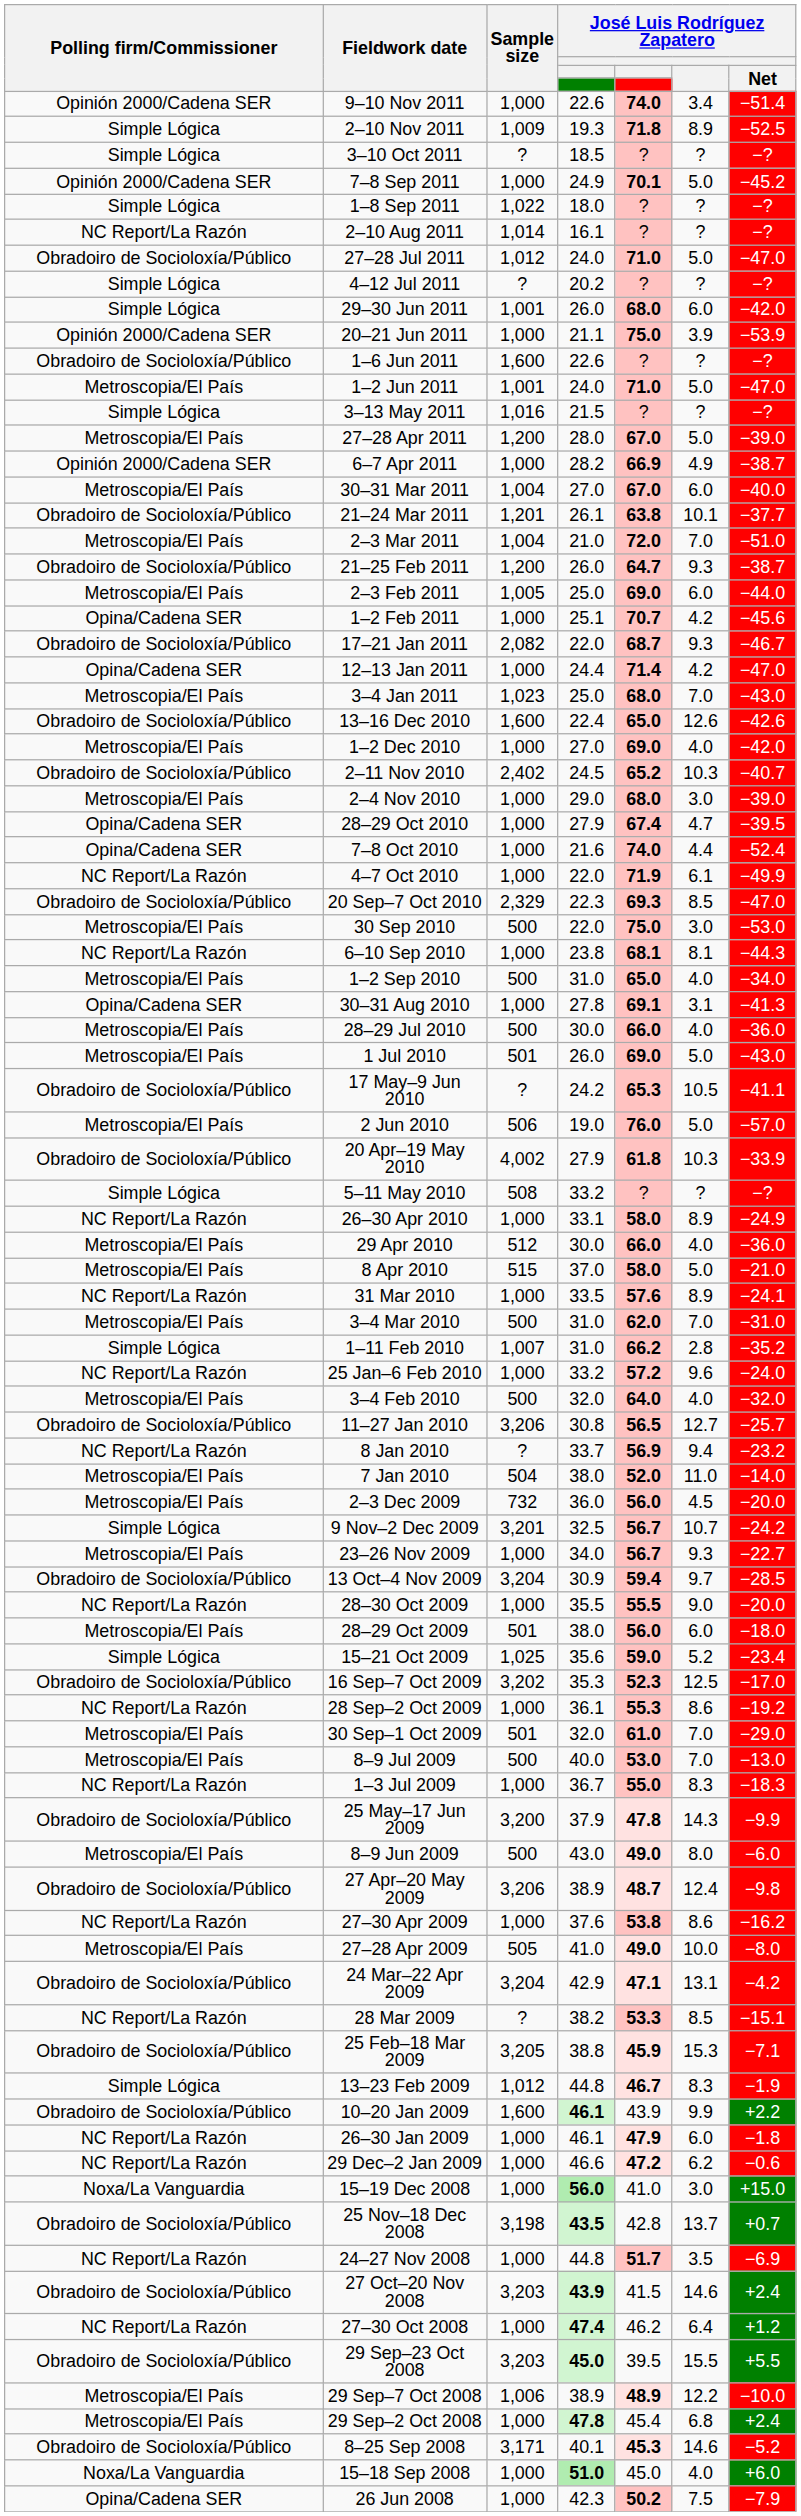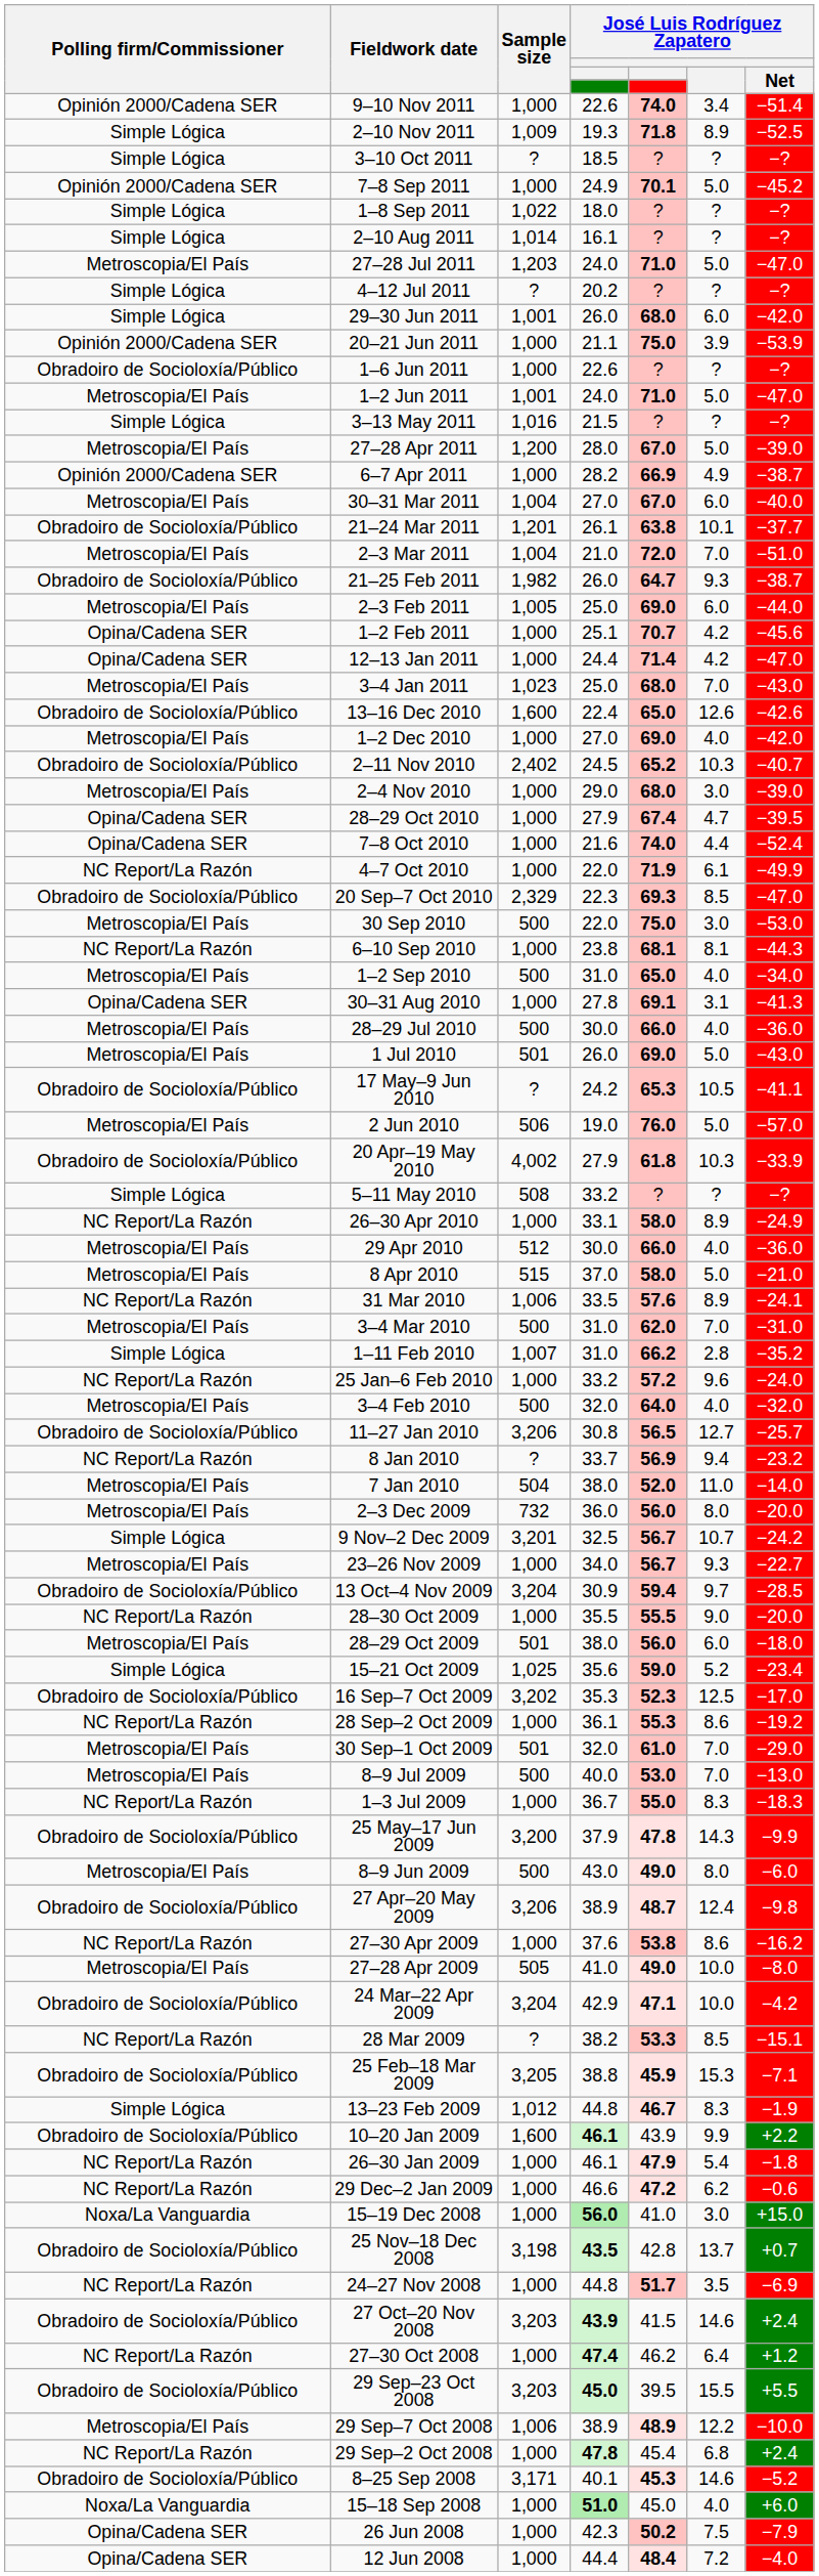2–10 Aug 2011 | Polling firm/Commissioner: NC Report/La Razón -> Simple Lógica
27–28 Jul 2011 | Polling firm/Commissioner: Obradoiro de Socioloxía/Público -> Metroscopia/El País
27–28 Jul 2011 | Sample size: 1,012 -> 1,203
1–6 Jun 2011 | Sample size: 1,600 -> 1,000
21–25 Feb 2011 | Sample size: 1,200 -> 1,982
- row: Obradoiro de Socioloxía/Público | 17–21 Jan 2011 | 2,082 | 22.0 | 68.7 | 9.3 | −46.7
31 Mar 2010 | Sample size: 1,000 -> 1,006
2–3 Dec 2009 | column 6: 4.5 -> 8.0
24 Mar–22 Apr 2009 | column 6: 13.1 -> 10.0
26–30 Jan 2009 | column 6: 6.0 -> 5.4
29 Sep–2 Oct 2008 | Polling firm/Commissioner: Metroscopia/El País -> NC Report/La Razón
+ row: Opina/Cadena SER | 12 Jun 2008 | 1,000 | 44.4 | 48.4 | 7.2 | −4.0
